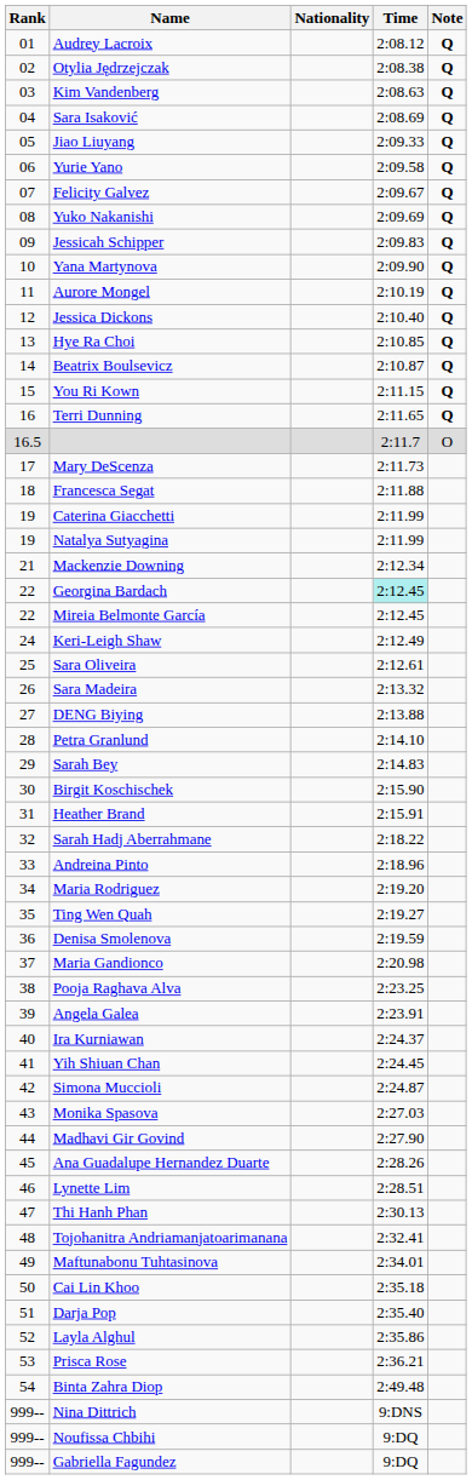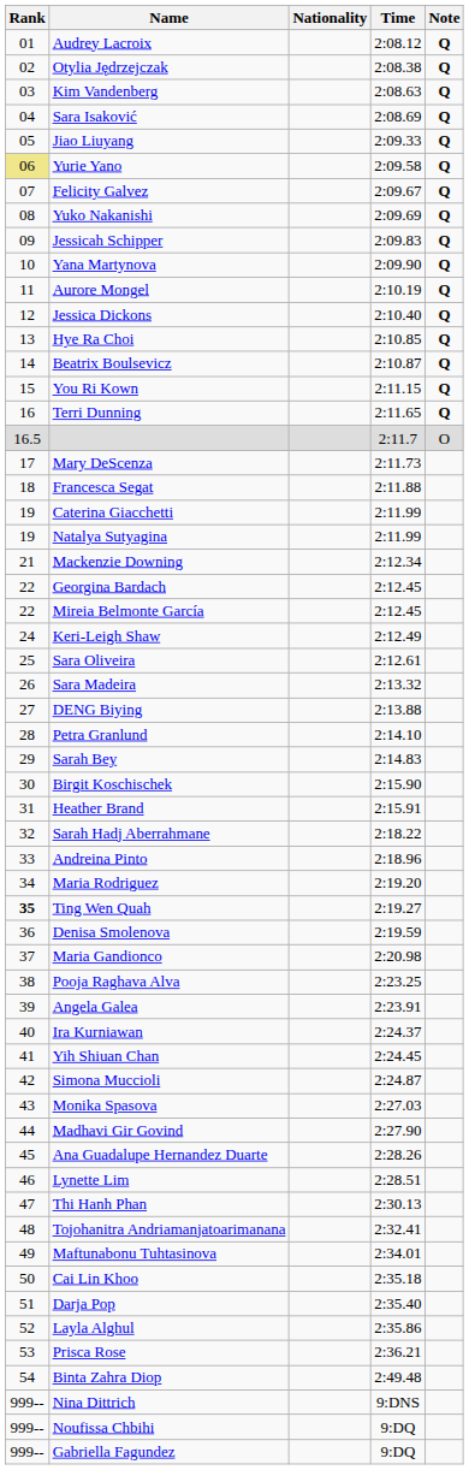Yurie Yano | Rank: no background -> khaki background
Georgina Bardach | Time: paleturquoise background -> no background
Ting Wen Quah | Rank: normal -> bold
